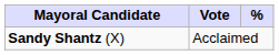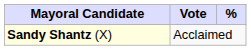Sandy Shantz (X) | Mayoral Candidate: no background -> lightyellow background
